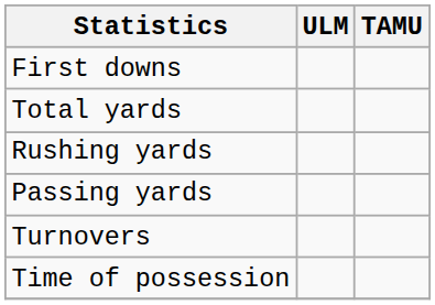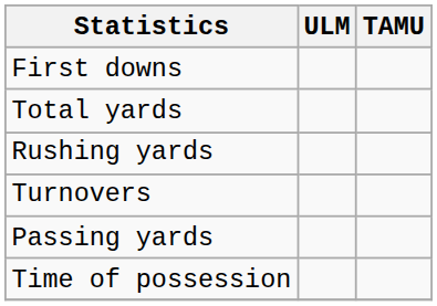rows swapped: Passing yards <-> Turnovers
